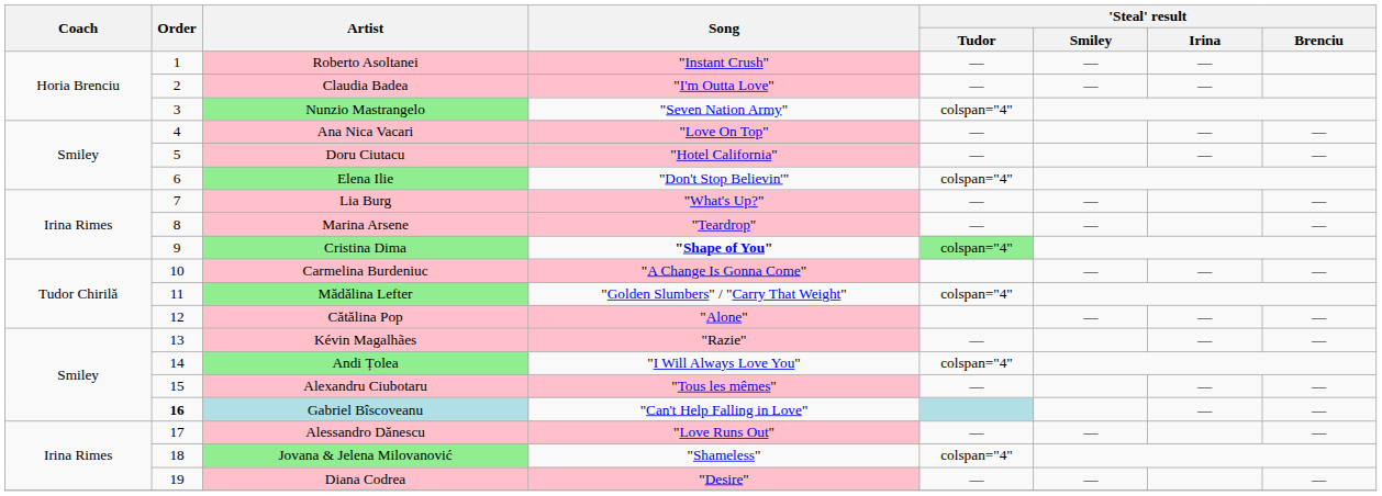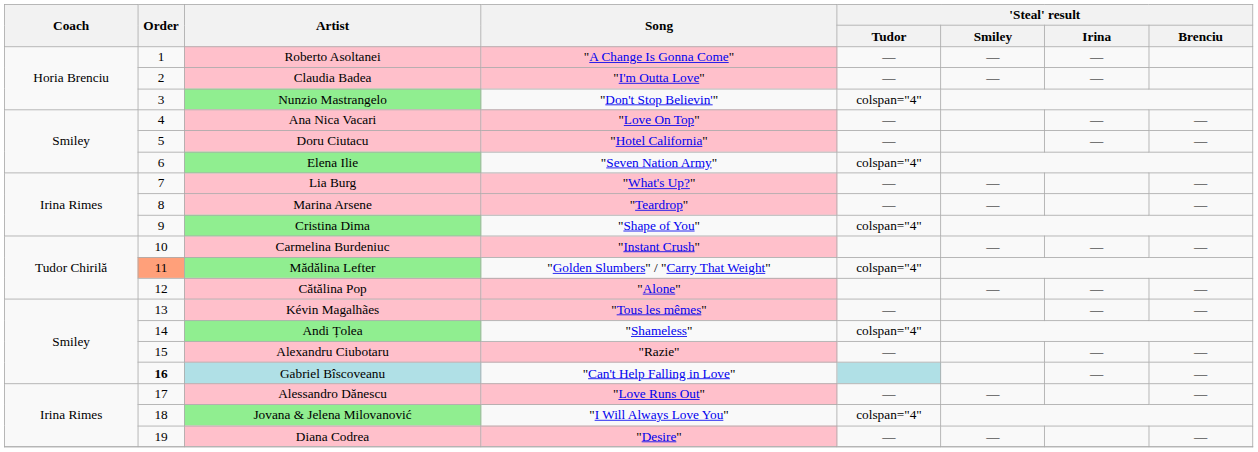Roberto Asoltanei | Song: "Instant Crush" -> "A Change Is Gonna Come"
Nunzio Mastrangelo | Song: "Seven Nation Army" -> "Don't Stop Believin'"
Elena Ilie | Song: "Don't Stop Believin'" -> "Seven Nation Army"
Cristina Dima | Song: bold -> normal
Cristina Dima | 'Steal' result / Tudor: lightgreen background -> no background
Carmelina Burdeniuc | Song: "A Change Is Gonna Come" -> "Instant Crush"
Mădălina Lefter | Order: no background -> lightsalmon background
Kévin Magalhães | Song: "Razie" -> "Tous les mêmes"
Andi Țolea | Song: "I Will Always Love You" -> "Shameless"
Alexandru Ciubotaru | Song: "Tous les mêmes" -> "Razie"
Jovana & Jelena Milovanović | Song: "Shameless" -> "I Will Always Love You"
